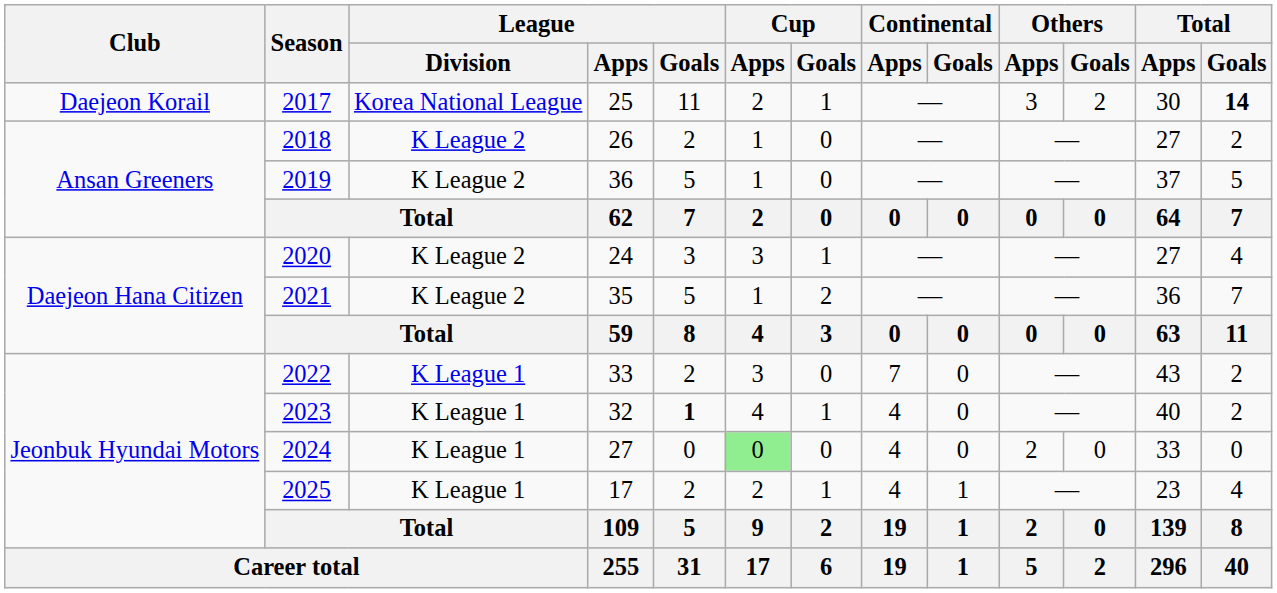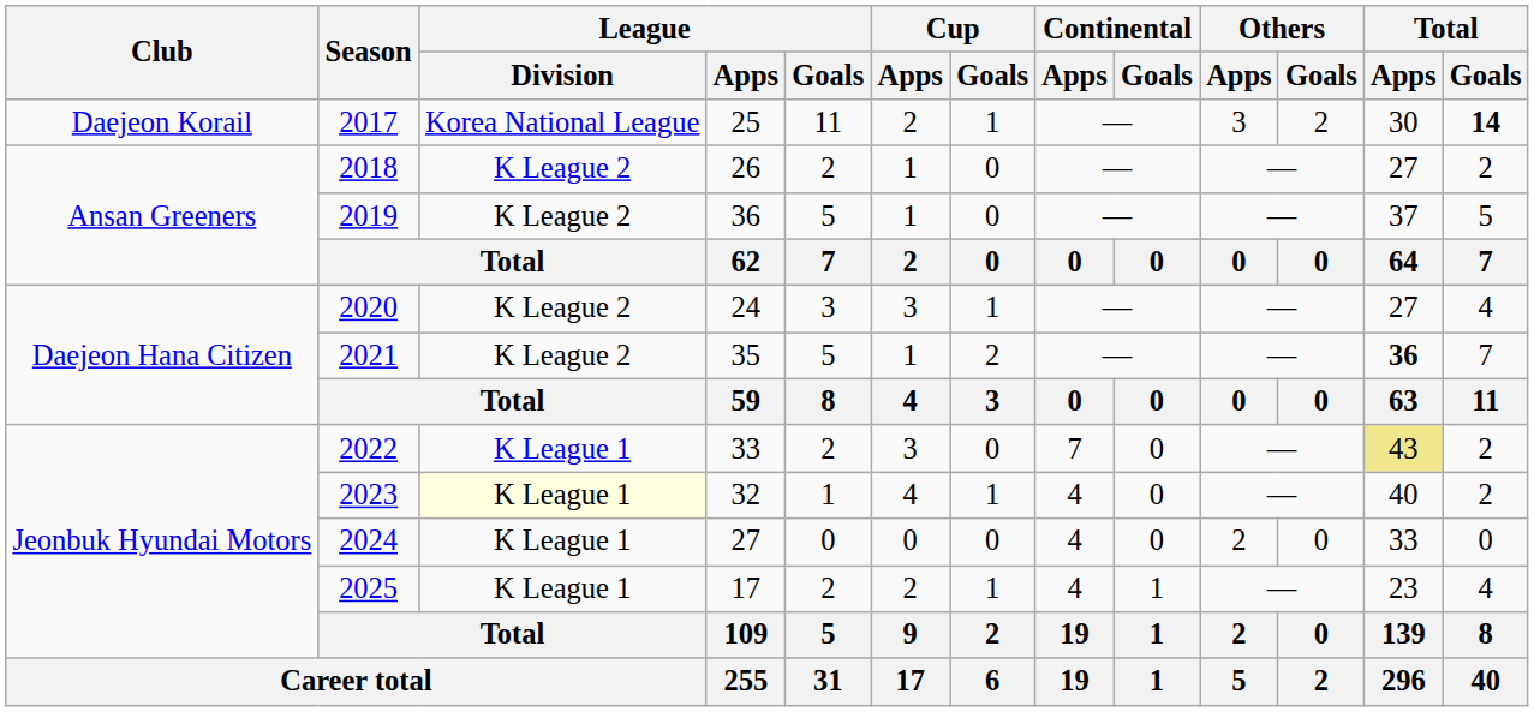2021 | Total / Apps: normal -> bold
2022 | Total / Apps: no background -> khaki background
2023 | League / Division: no background -> lightyellow background
2023 | League / Goals: bold -> normal
2024 | Cup / Apps: lightgreen background -> no background
